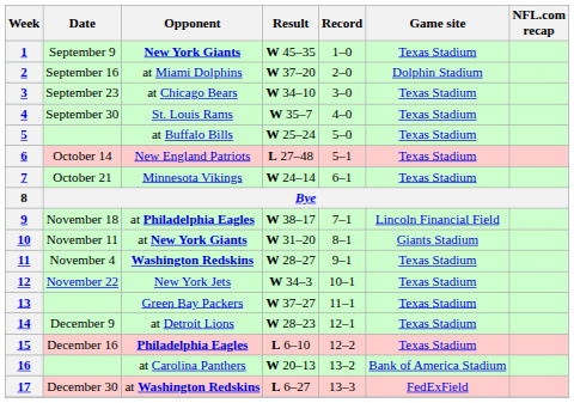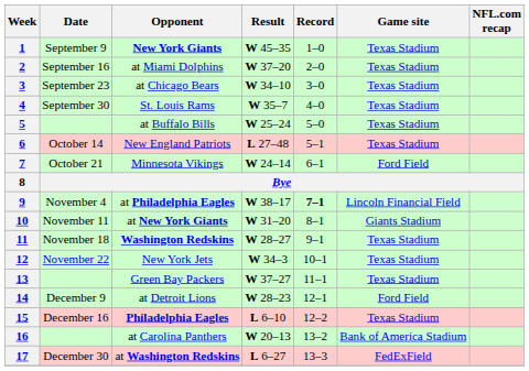2 | Game site: Dolphin Stadium -> Texas Stadium
7 | Game site: Texas Stadium -> Ford Field
9 | Date: November 18 -> November 4
9 | Record: normal -> bold
11 | Date: November 4 -> November 18
14 | Game site: Texas Stadium -> Ford Field
